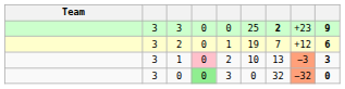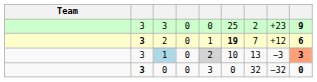row 2 | column 7: bold -> normal
row 3 | column 2: normal -> bold
row 3 | column 6: normal -> bold
row 4 | column 3: no background -> lightblue background
row 4 | column 4: pink background -> no background
row 4 | column 5: no background -> lightgrey background
row 4 | column 8: lightsalmon background -> no background
row 4 | column 9: no background -> lightsalmon background
row 5 | column 2: normal -> bold
row 5 | column 4: lightgreen background -> no background
row 5 | column 8: lightsalmon background -> no background
